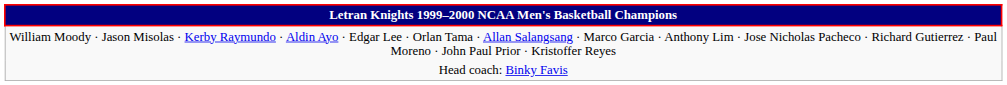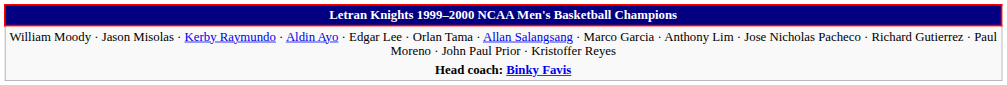row 3 | column 1: normal -> bold
